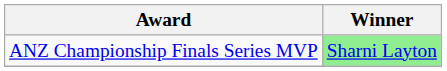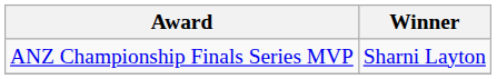ANZ Championship Finals Series MVP | Winner: lightgreen background -> no background
